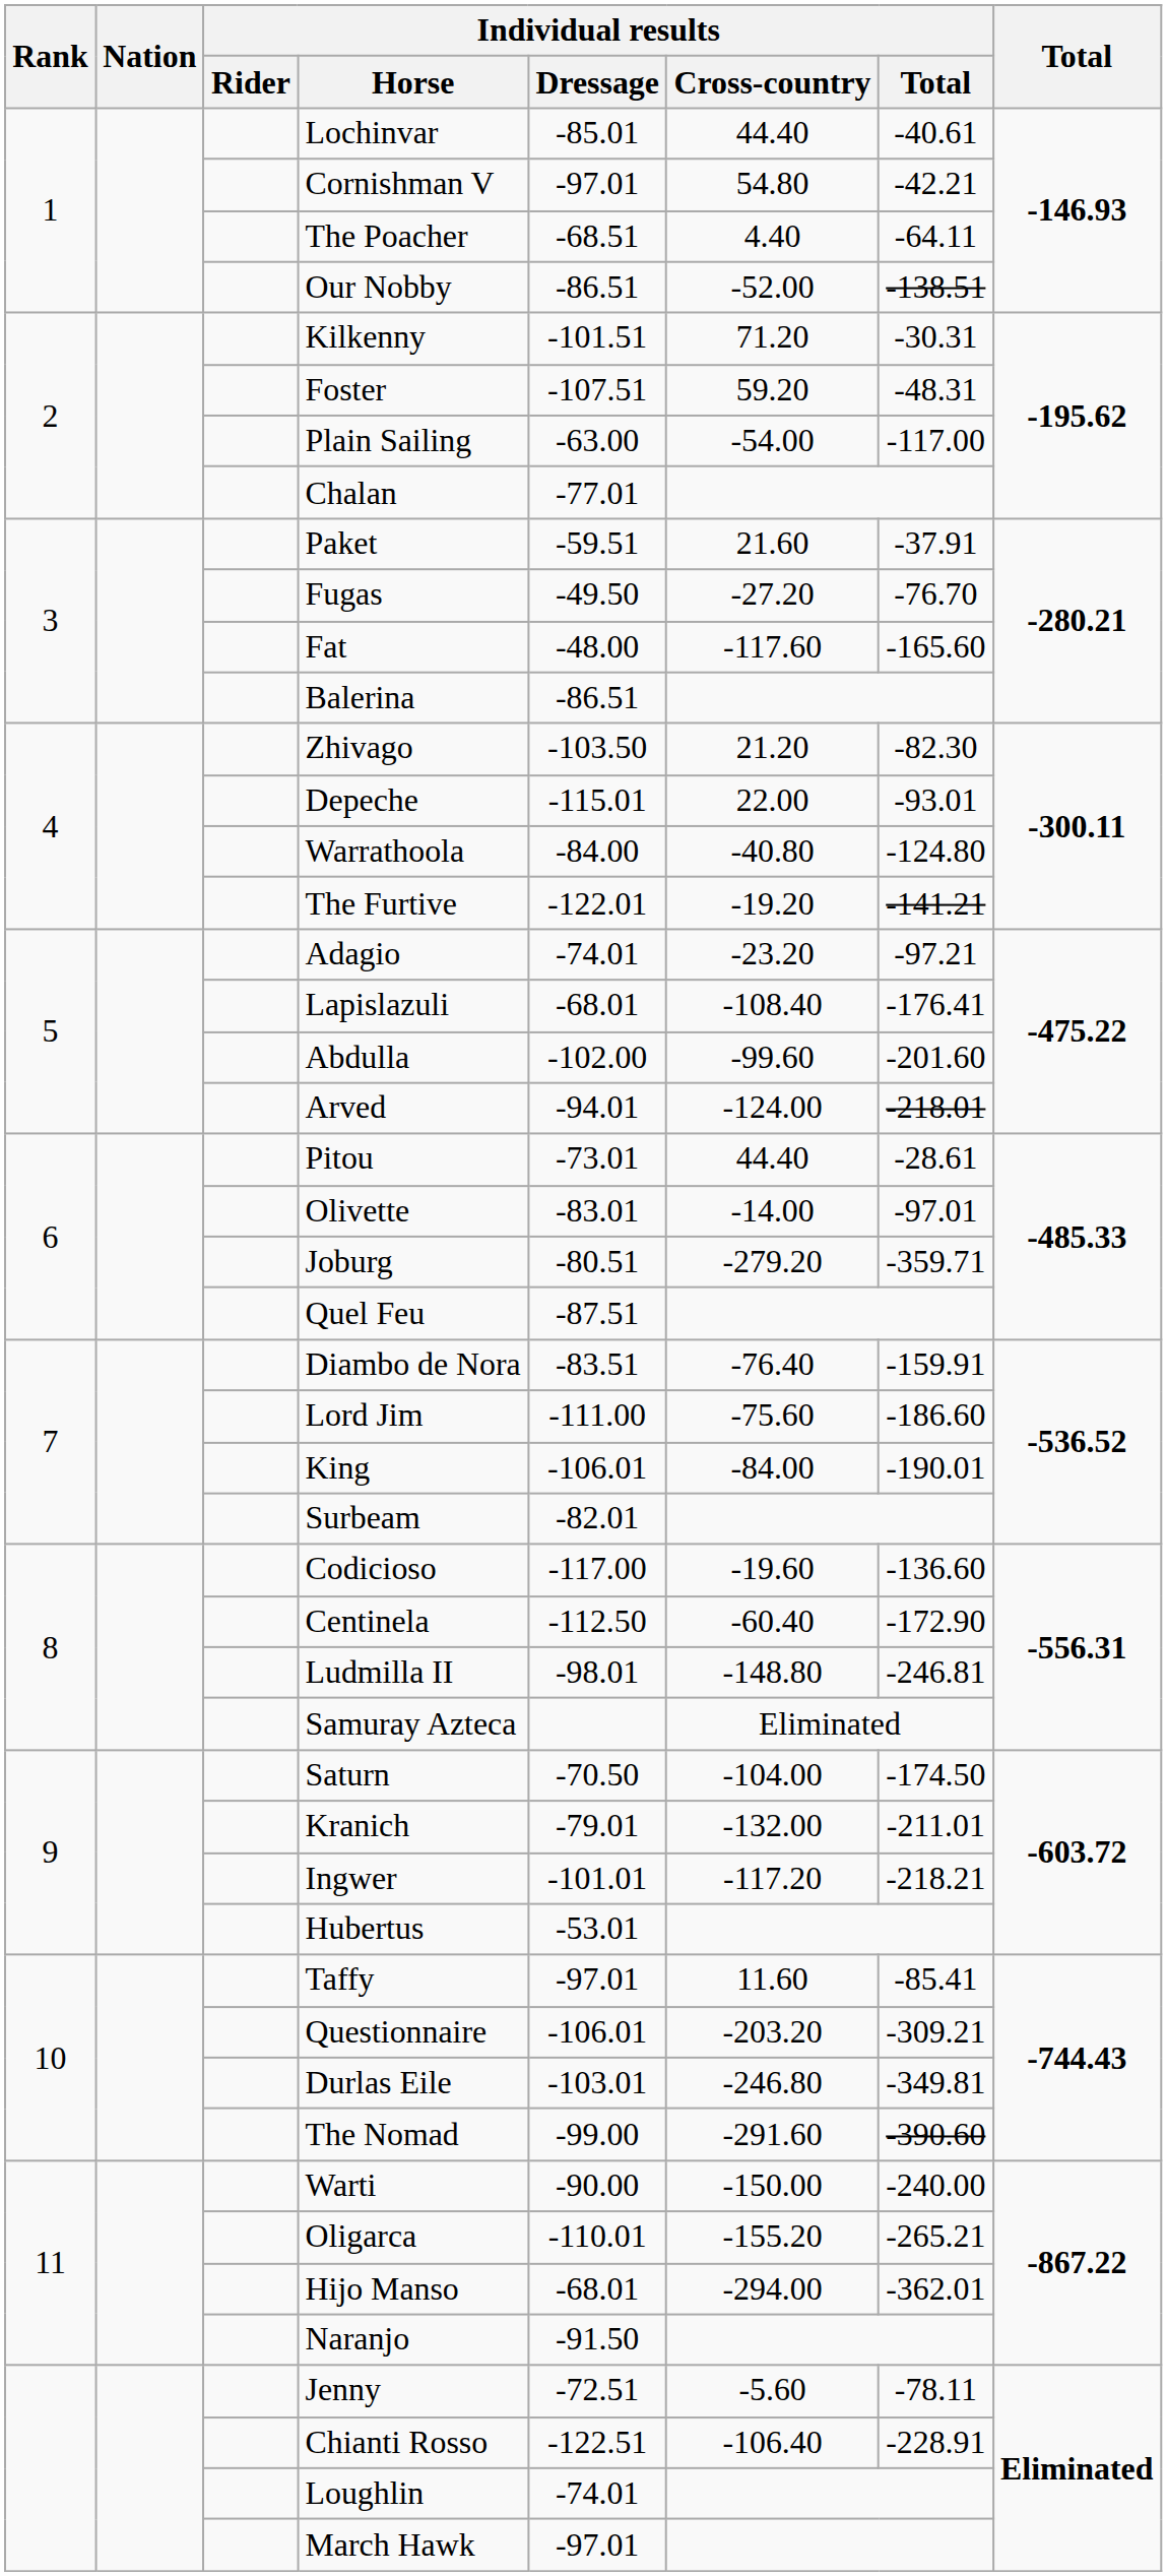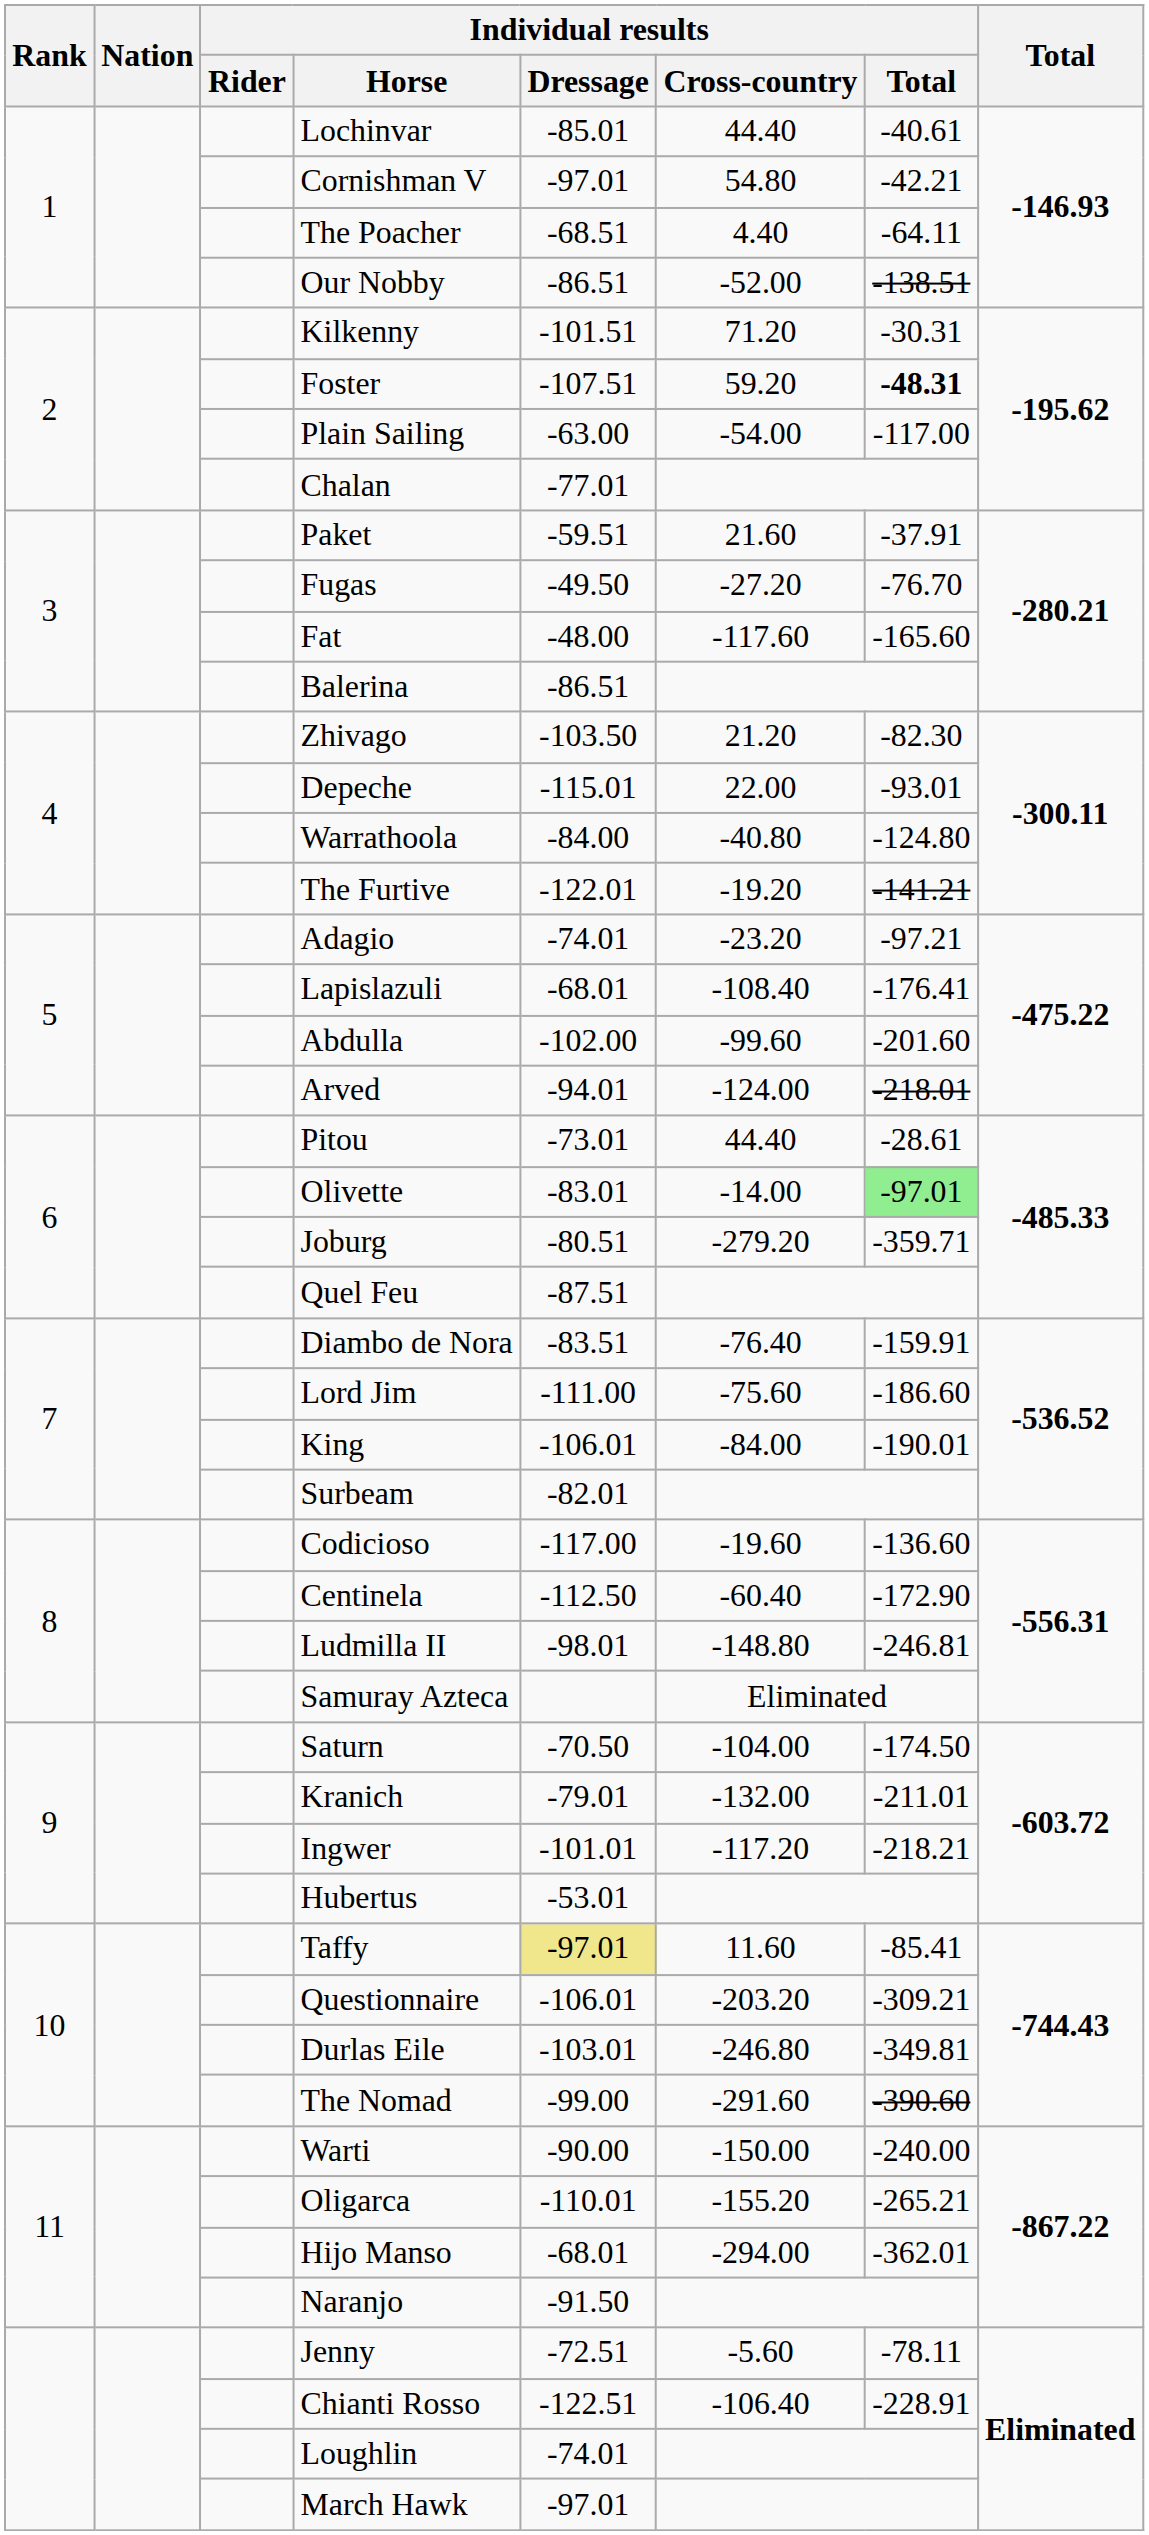Foster | Individual results / Total: normal -> bold
Olivette | Individual results / Total: no background -> lightgreen background
Taffy | Individual results / Dressage: no background -> khaki background
